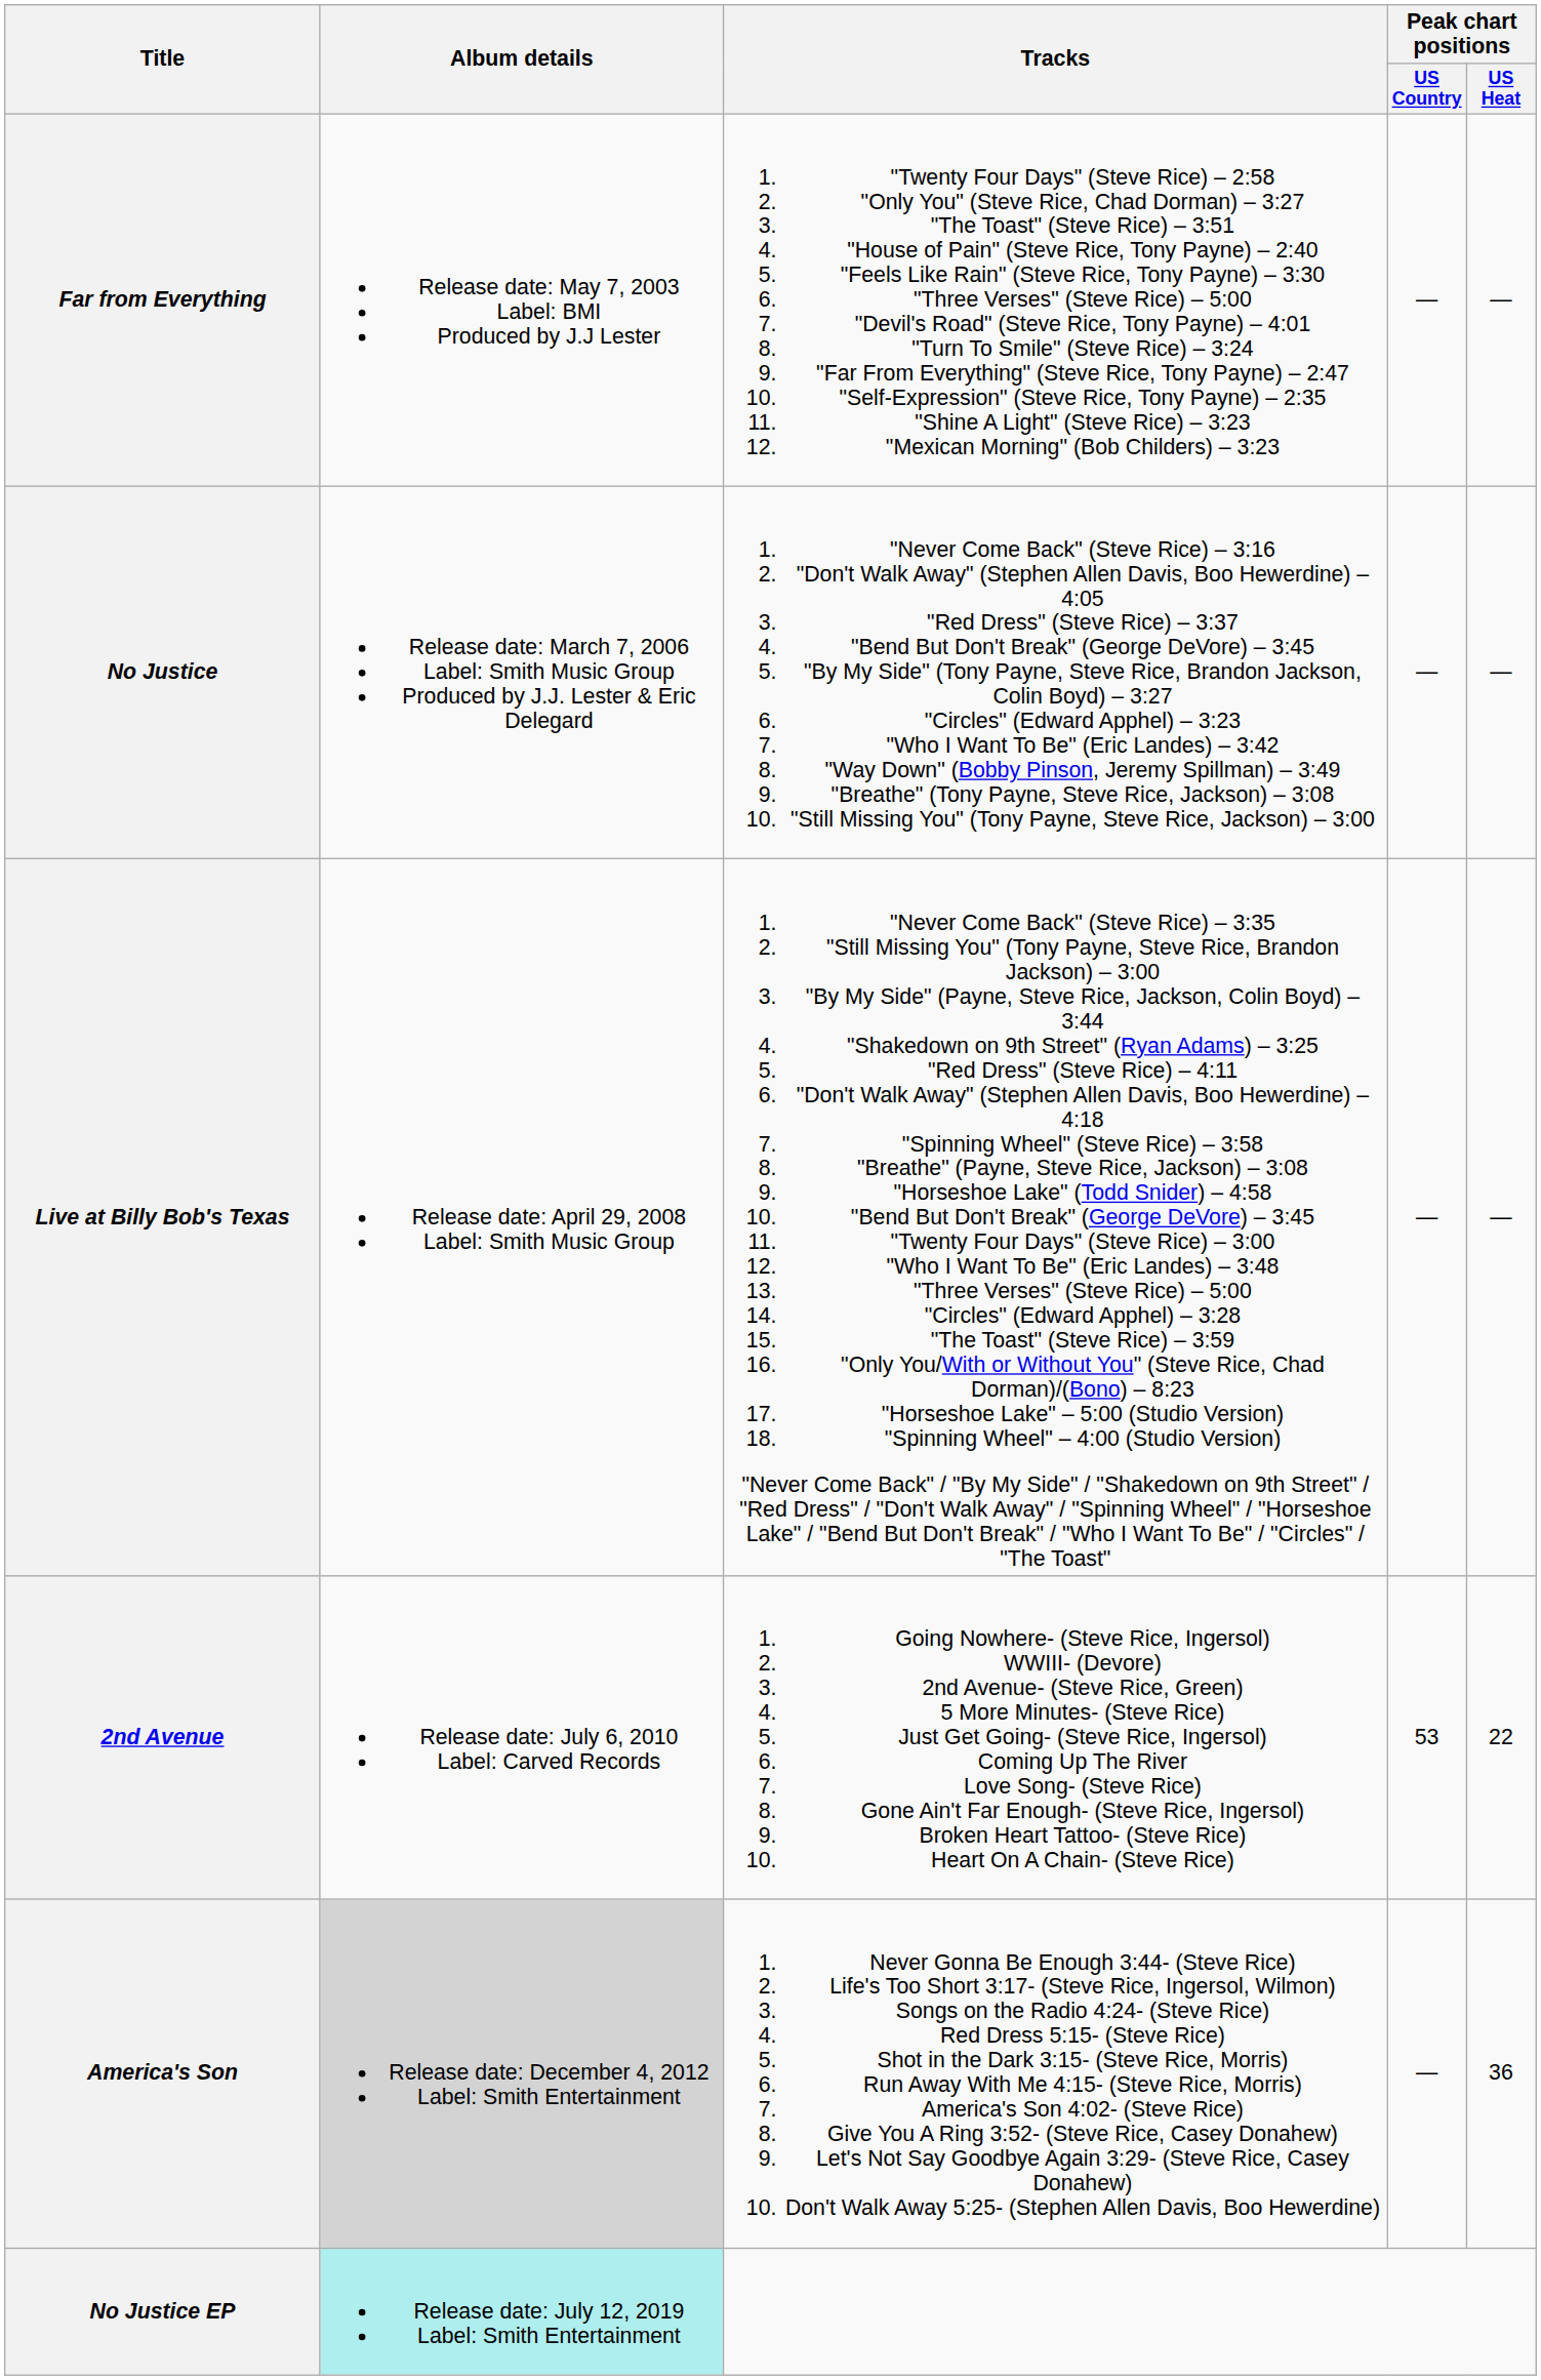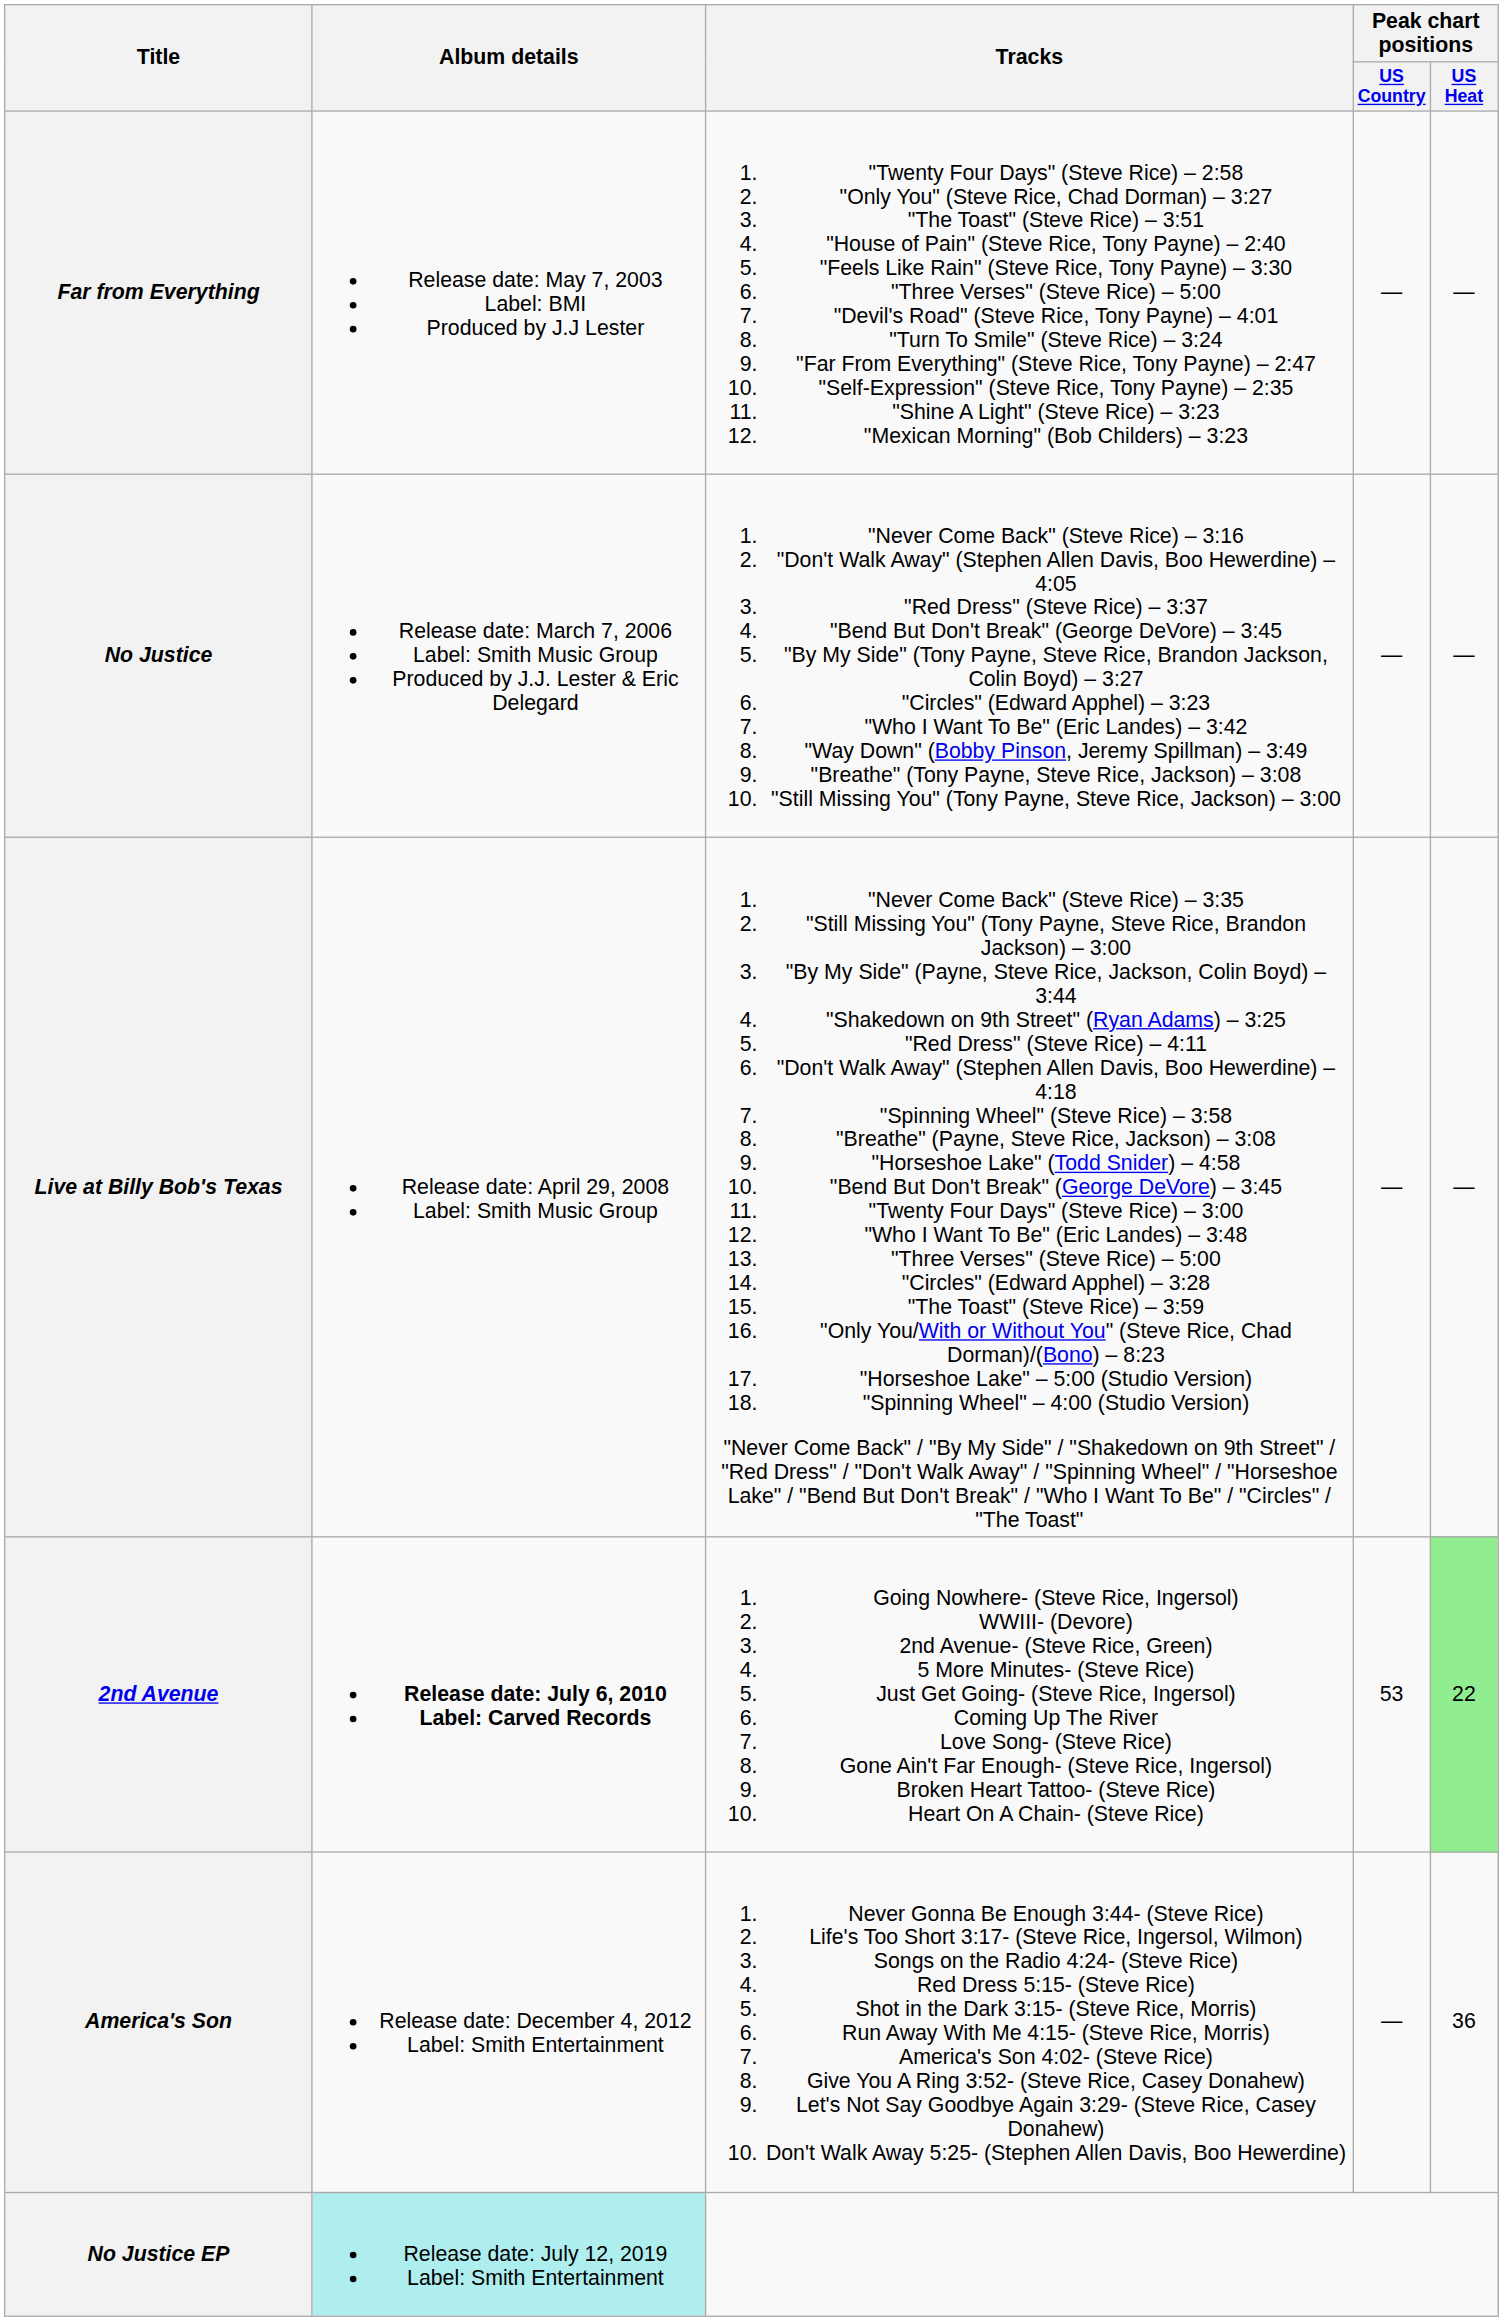2nd Avenue | Album details: normal -> bold
2nd Avenue | Peak chart positions / US Heat: no background -> lightgreen background
America's Son | Album details: lightgrey background -> no background
